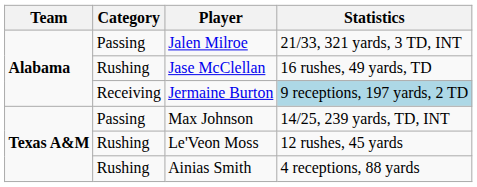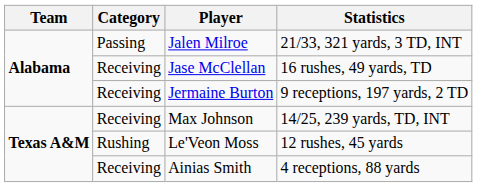Jase McClellan | Category: Rushing -> Receiving
Jermaine Burton | Statistics: lightblue background -> no background
Max Johnson | Category: Passing -> Receiving
Ainias Smith | Category: Rushing -> Receiving
